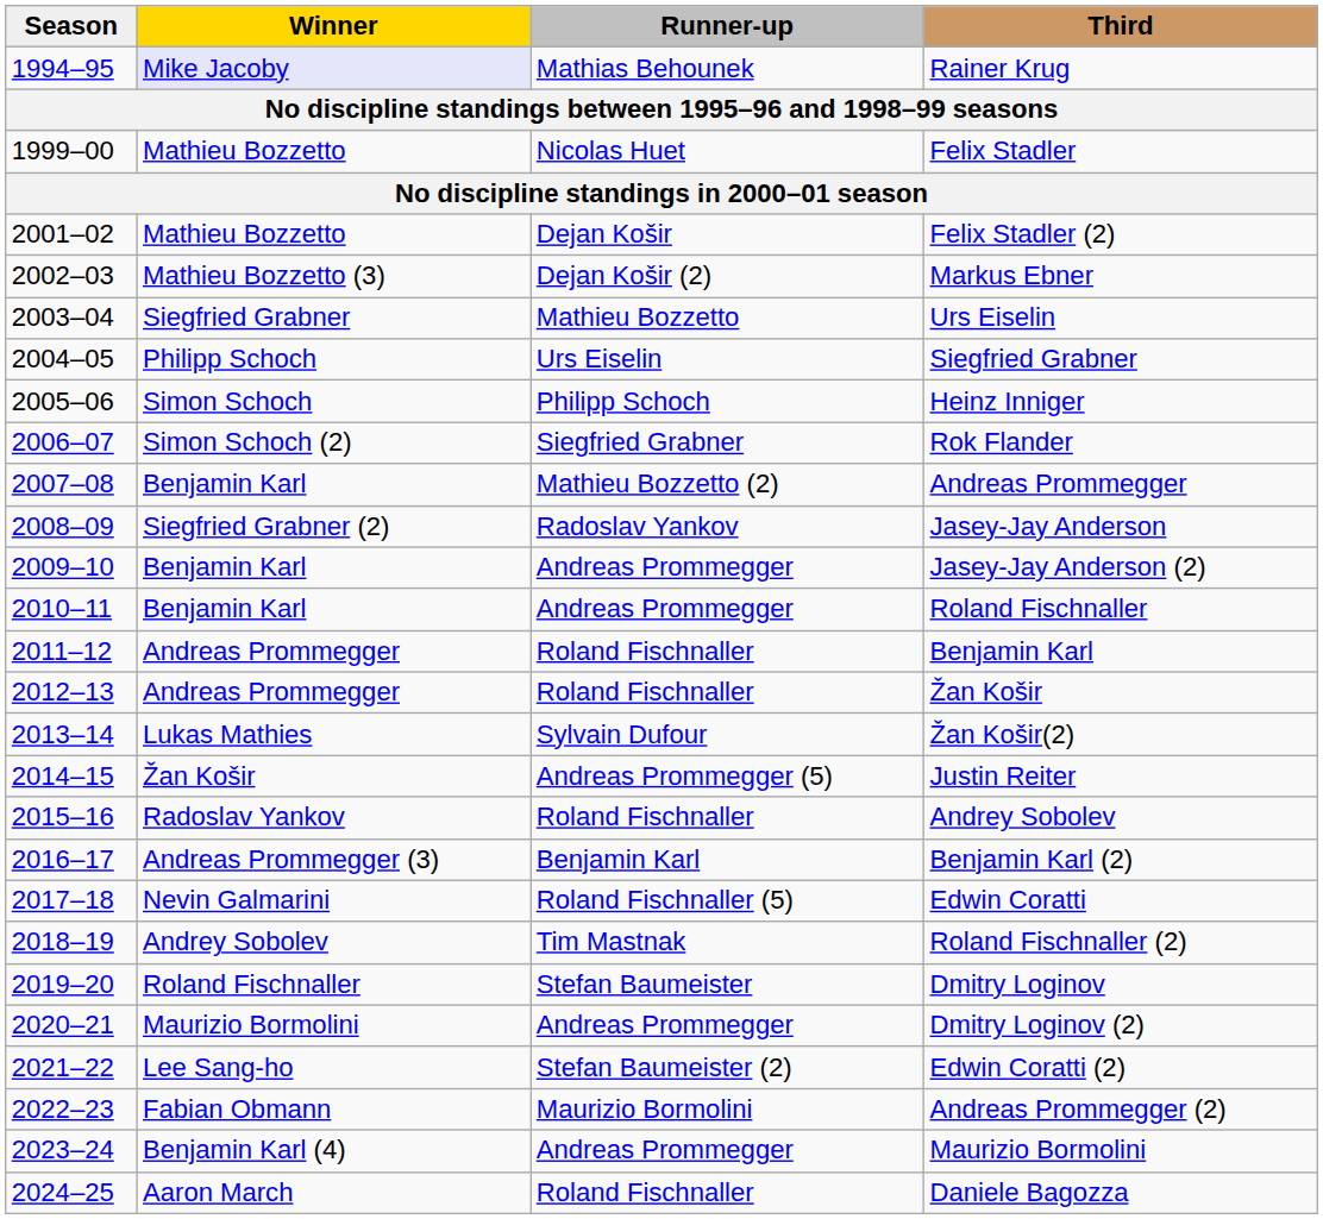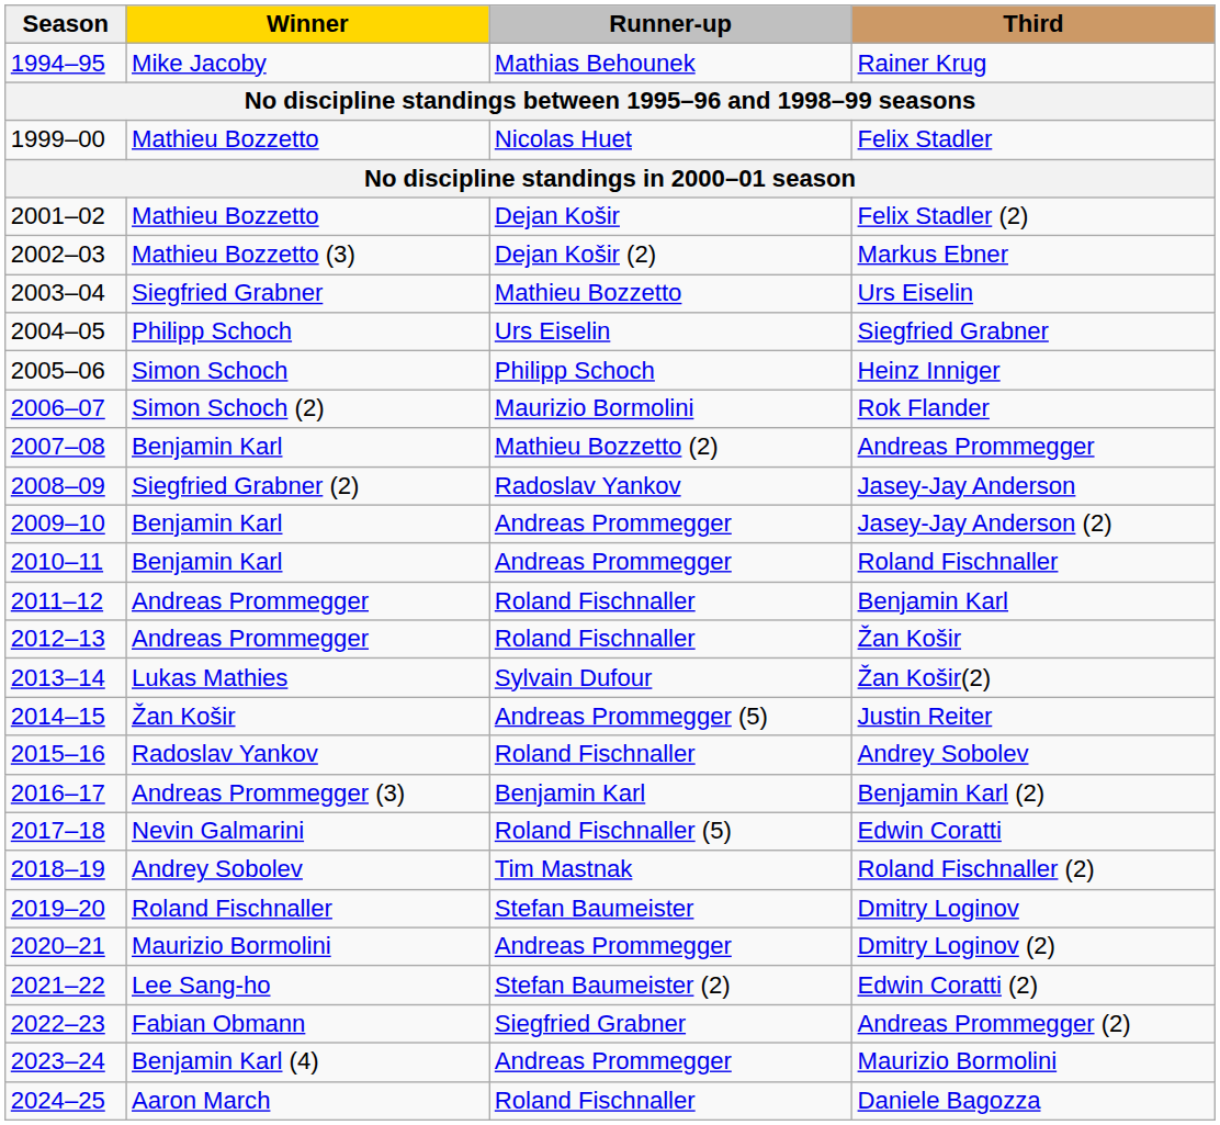Rainer Krug | Winner: lavender background -> no background
Rok Flander | Runner-up: Siegfried Grabner -> Maurizio Bormolini
Andreas Prommegger (2) | Runner-up: Maurizio Bormolini -> Siegfried Grabner
